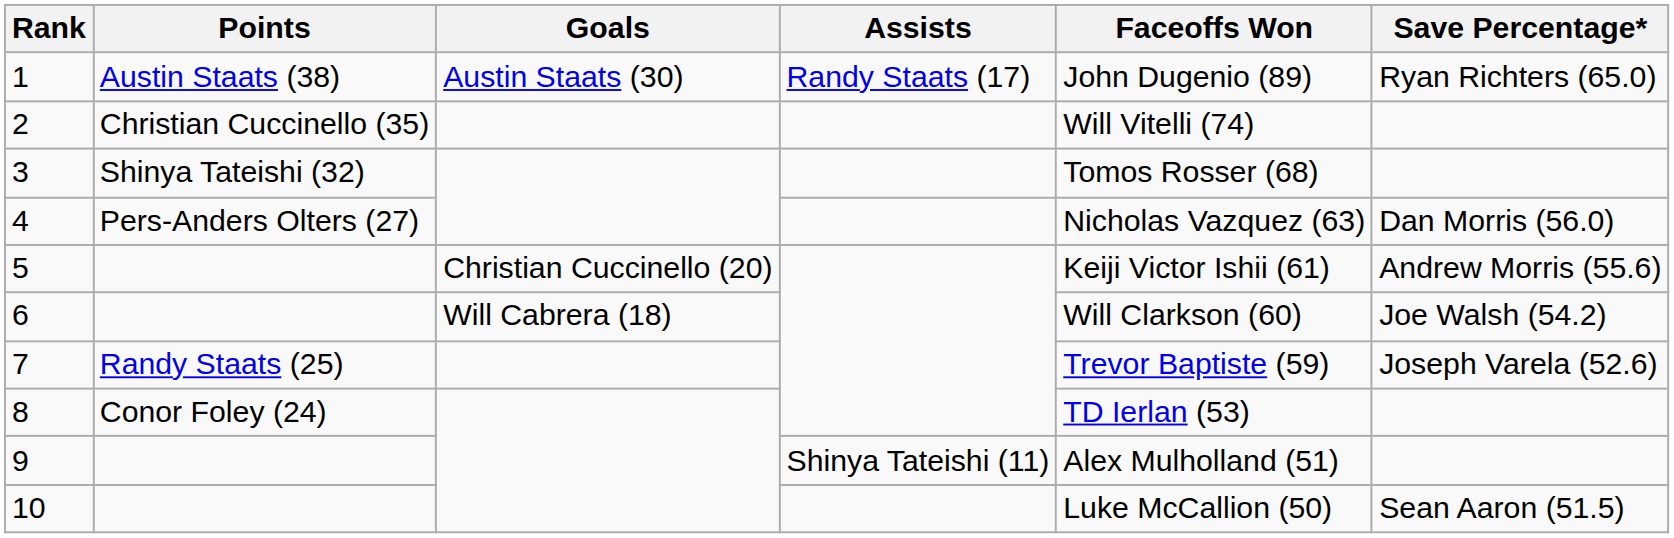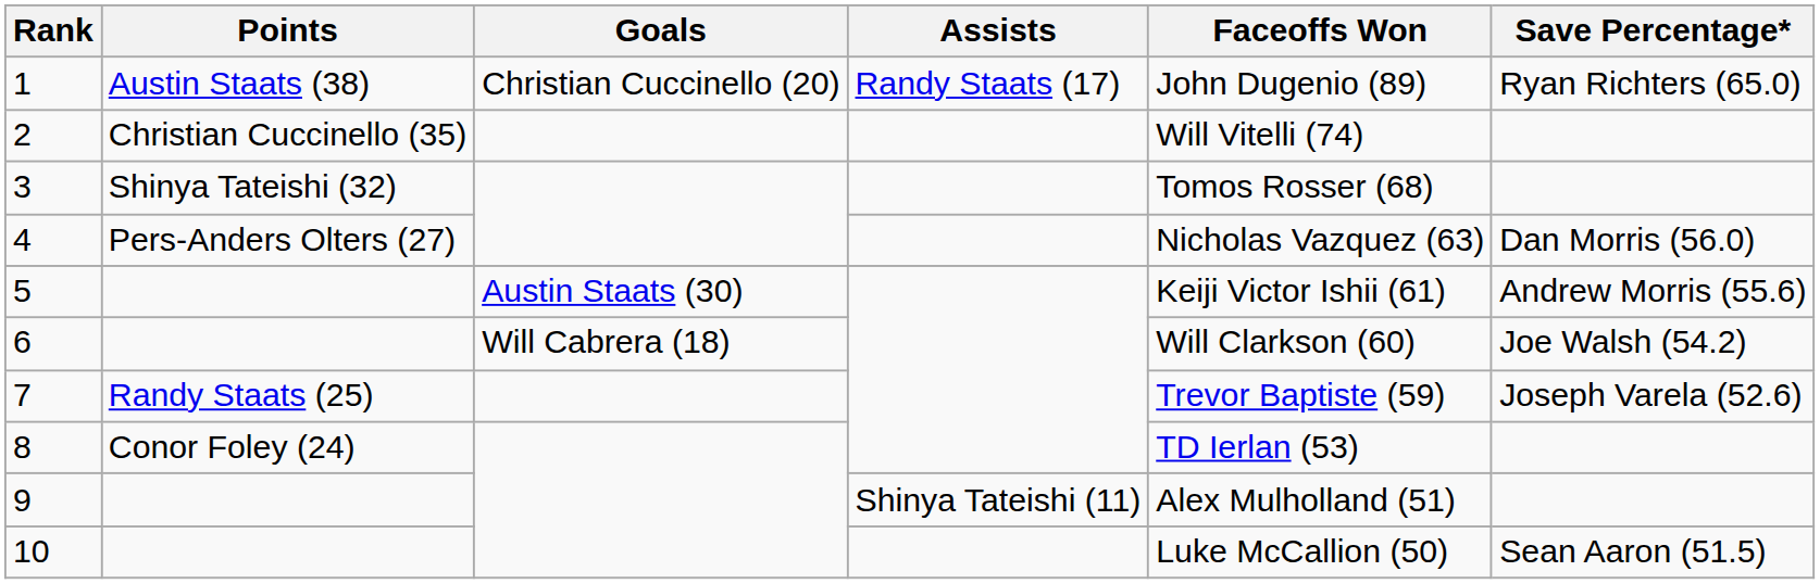1 | Goals: Austin Staats (30) -> Christian Cuccinello (20)
5 | Goals: Christian Cuccinello (20) -> Austin Staats (30)
